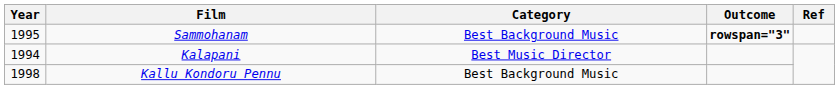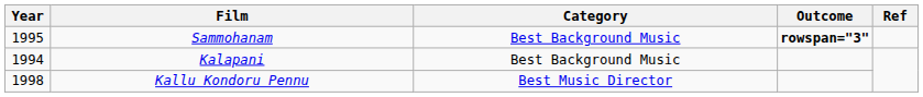Kalapani | Category: Best Music Director -> Best Background Music
Kallu Kondoru Pennu | Category: Best Background Music -> Best Music Director
